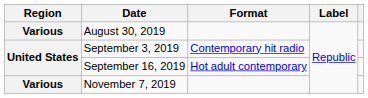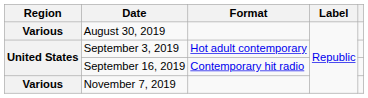September 3, 2019 | Format: Contemporary hit radio -> Hot adult contemporary
September 16, 2019 | Format: Hot adult contemporary -> Contemporary hit radio
